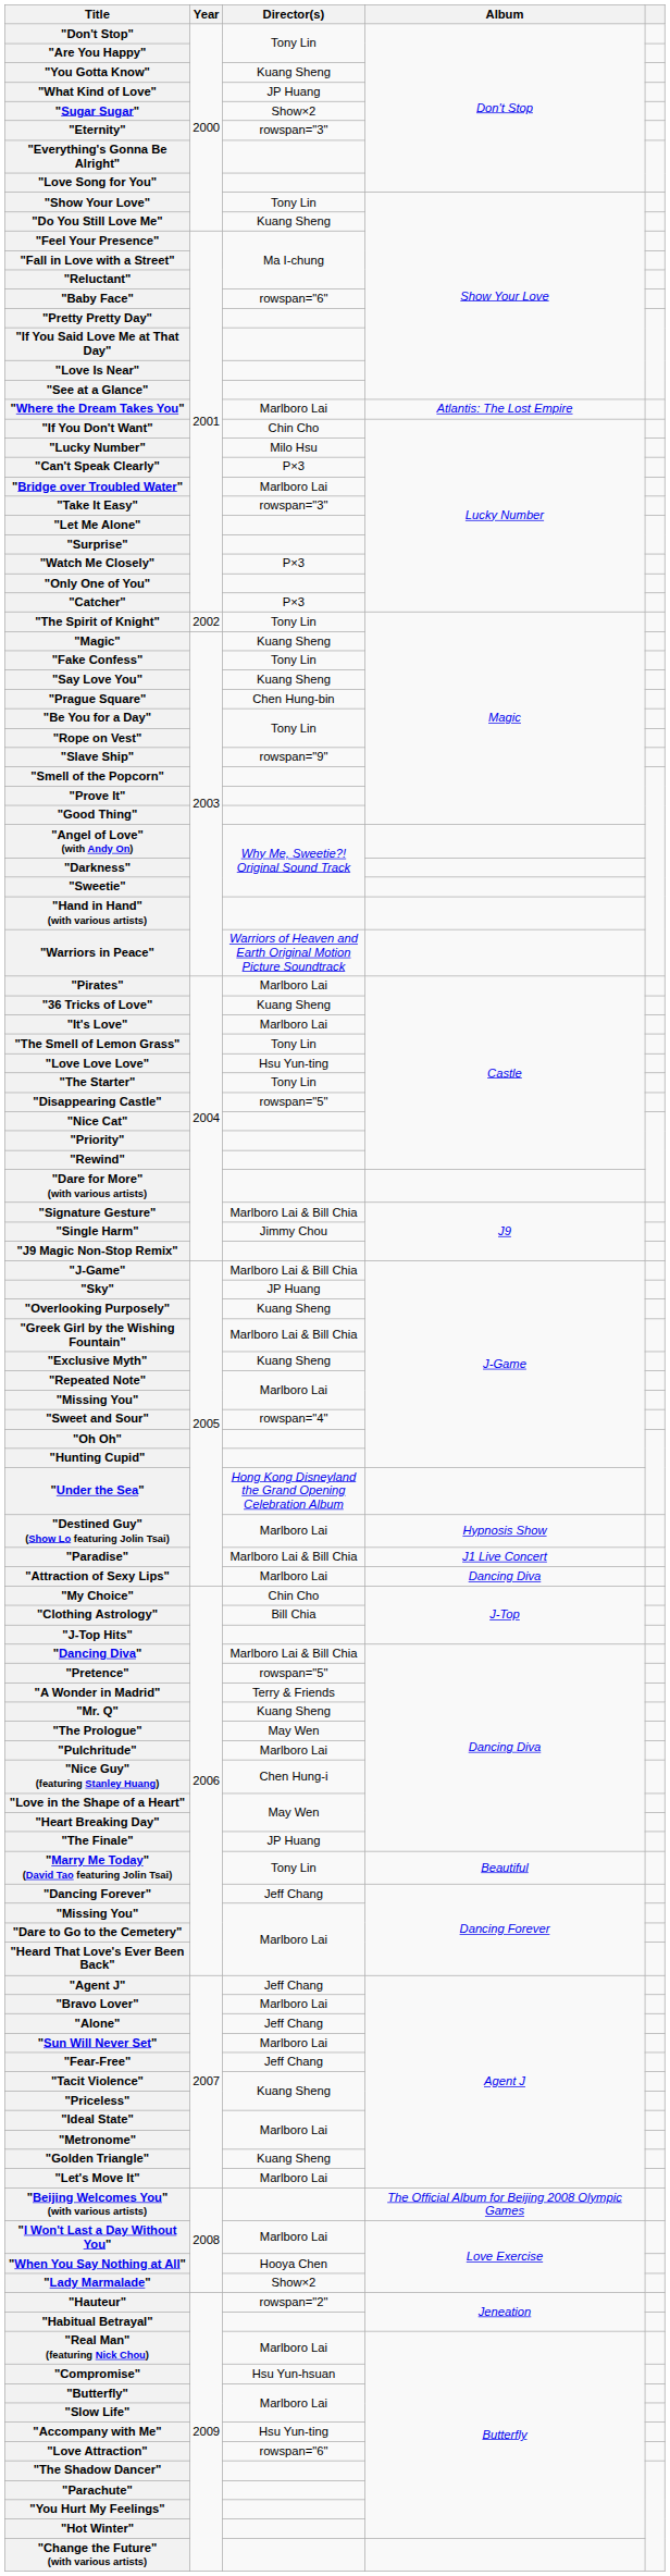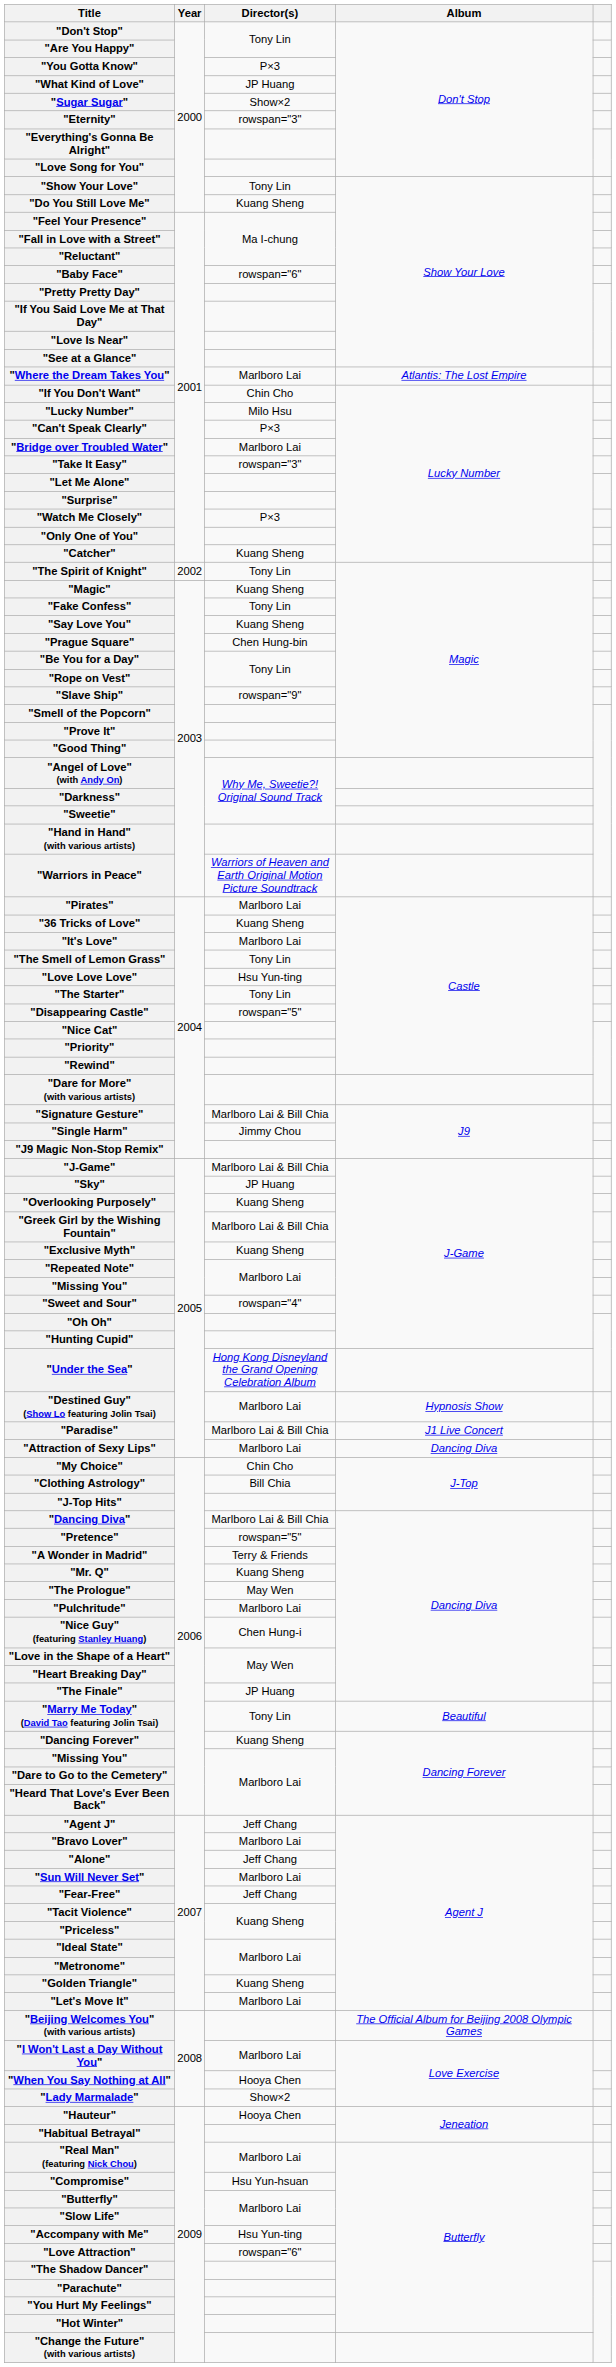"You Gotta Know" | Director(s): Kuang Sheng -> P×3
"Catcher" | Director(s): P×3 -> Kuang Sheng
"Dancing Forever" | Director(s): Jeff Chang -> Kuang Sheng
"Hauteur" | Director(s): rowspan="2" -> Hooya Chen
